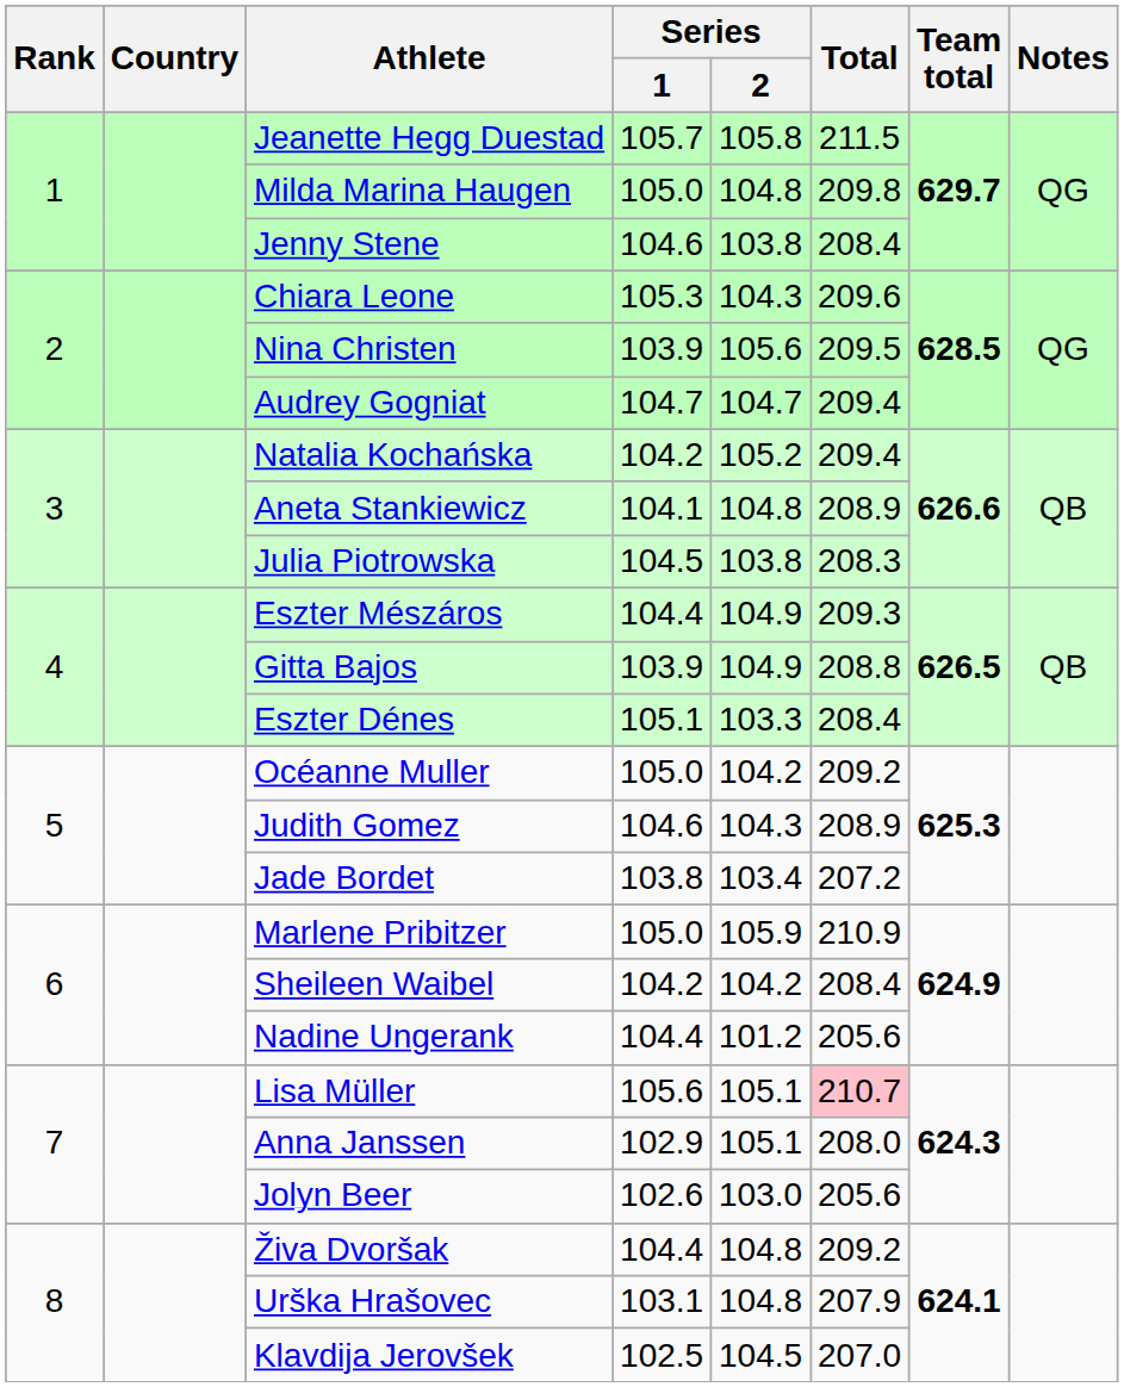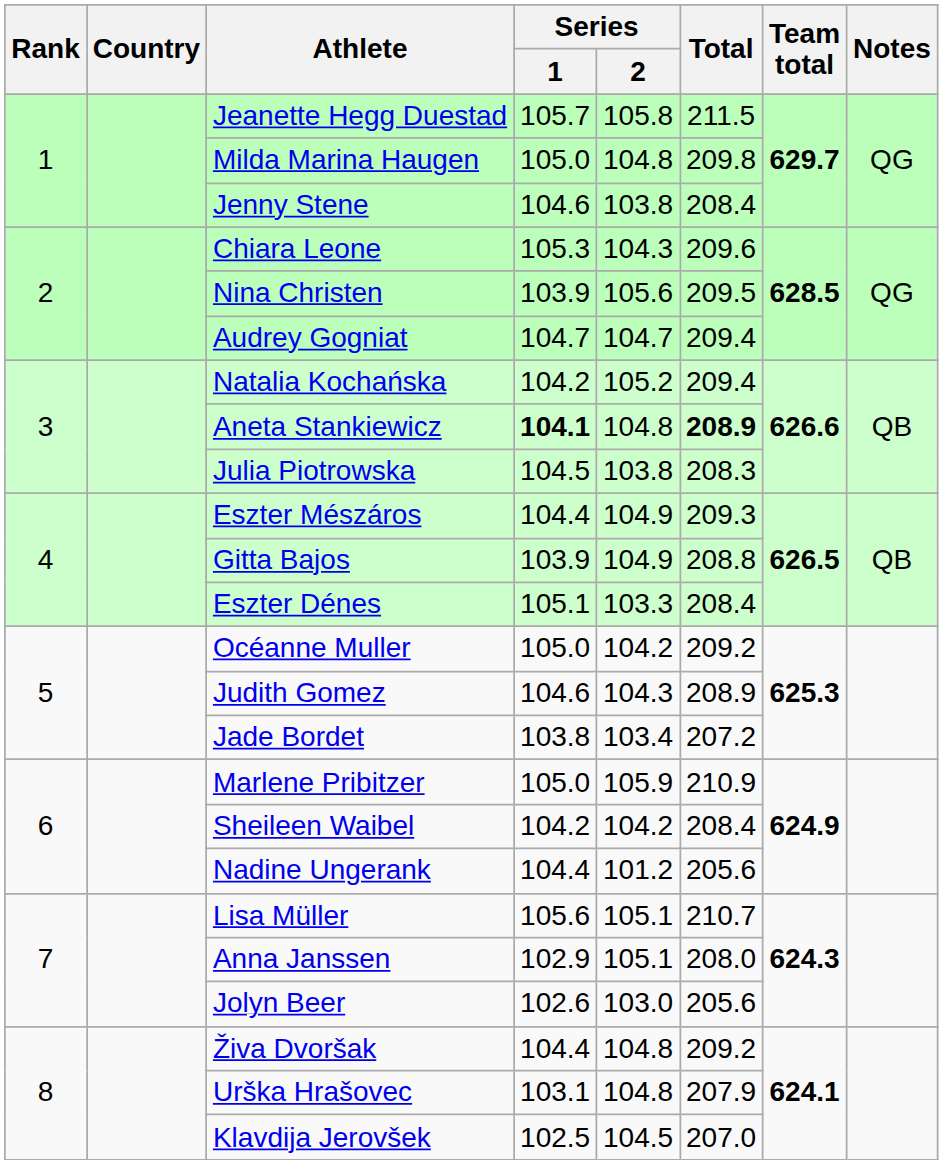Aneta Stankiewicz | Series / 1: normal -> bold
Aneta Stankiewicz | Total: normal -> bold
Lisa Müller | Total: pink background -> no background
